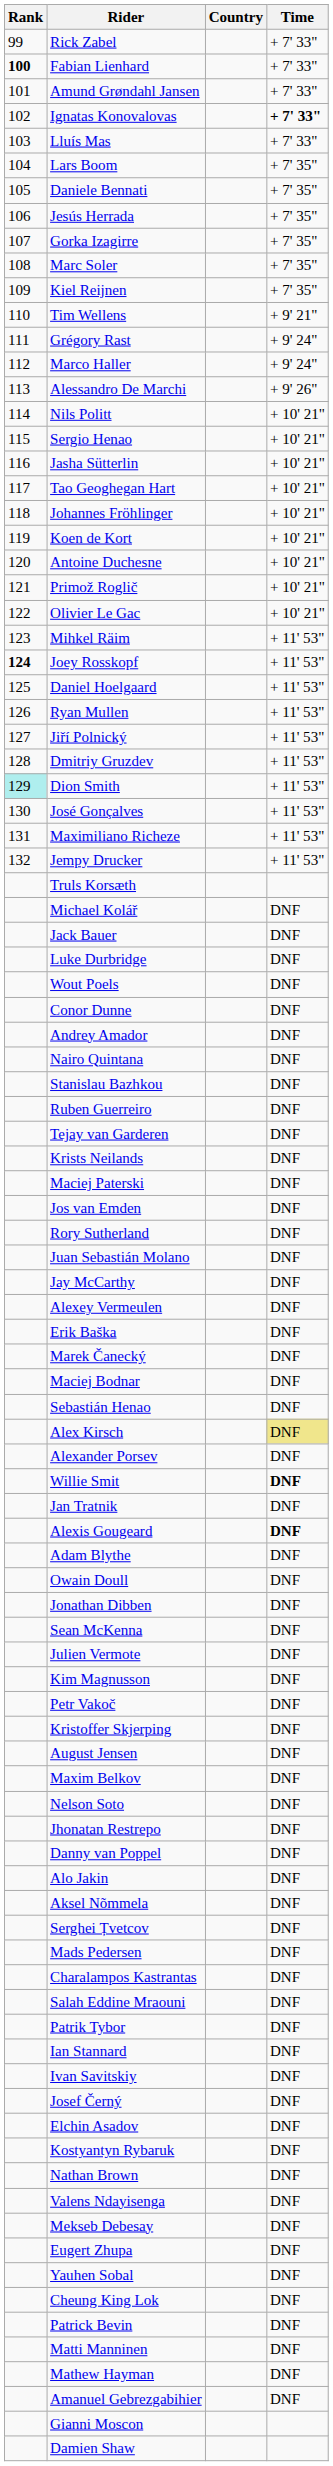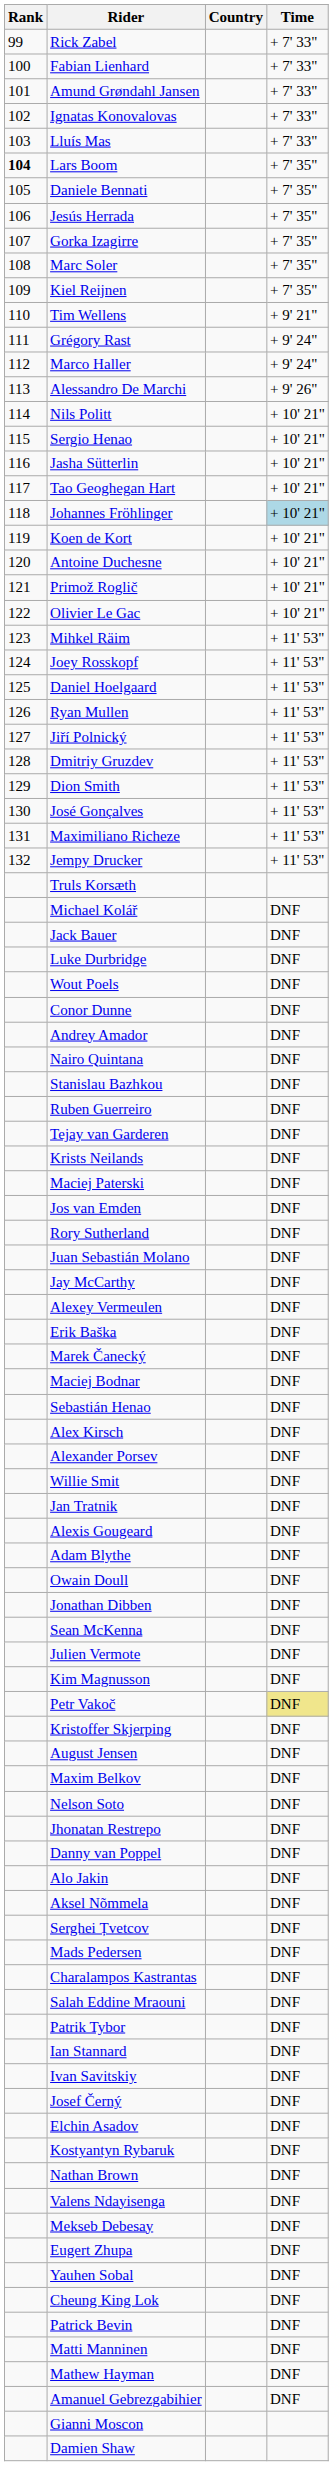Fabian Lienhard | Rank: bold -> normal
Ignatas Konovalovas | Time: bold -> normal
Lars Boom | Rank: normal -> bold
Johannes Fröhlinger | Time: no background -> lightblue background
Joey Rosskopf | Rank: bold -> normal
Dion Smith | Rank: paleturquoise background -> no background
Alex Kirsch | Time: khaki background -> no background
Willie Smit | Time: bold -> normal
Alexis Gougeard | Time: bold -> normal
Petr Vakoč | Time: no background -> khaki background
